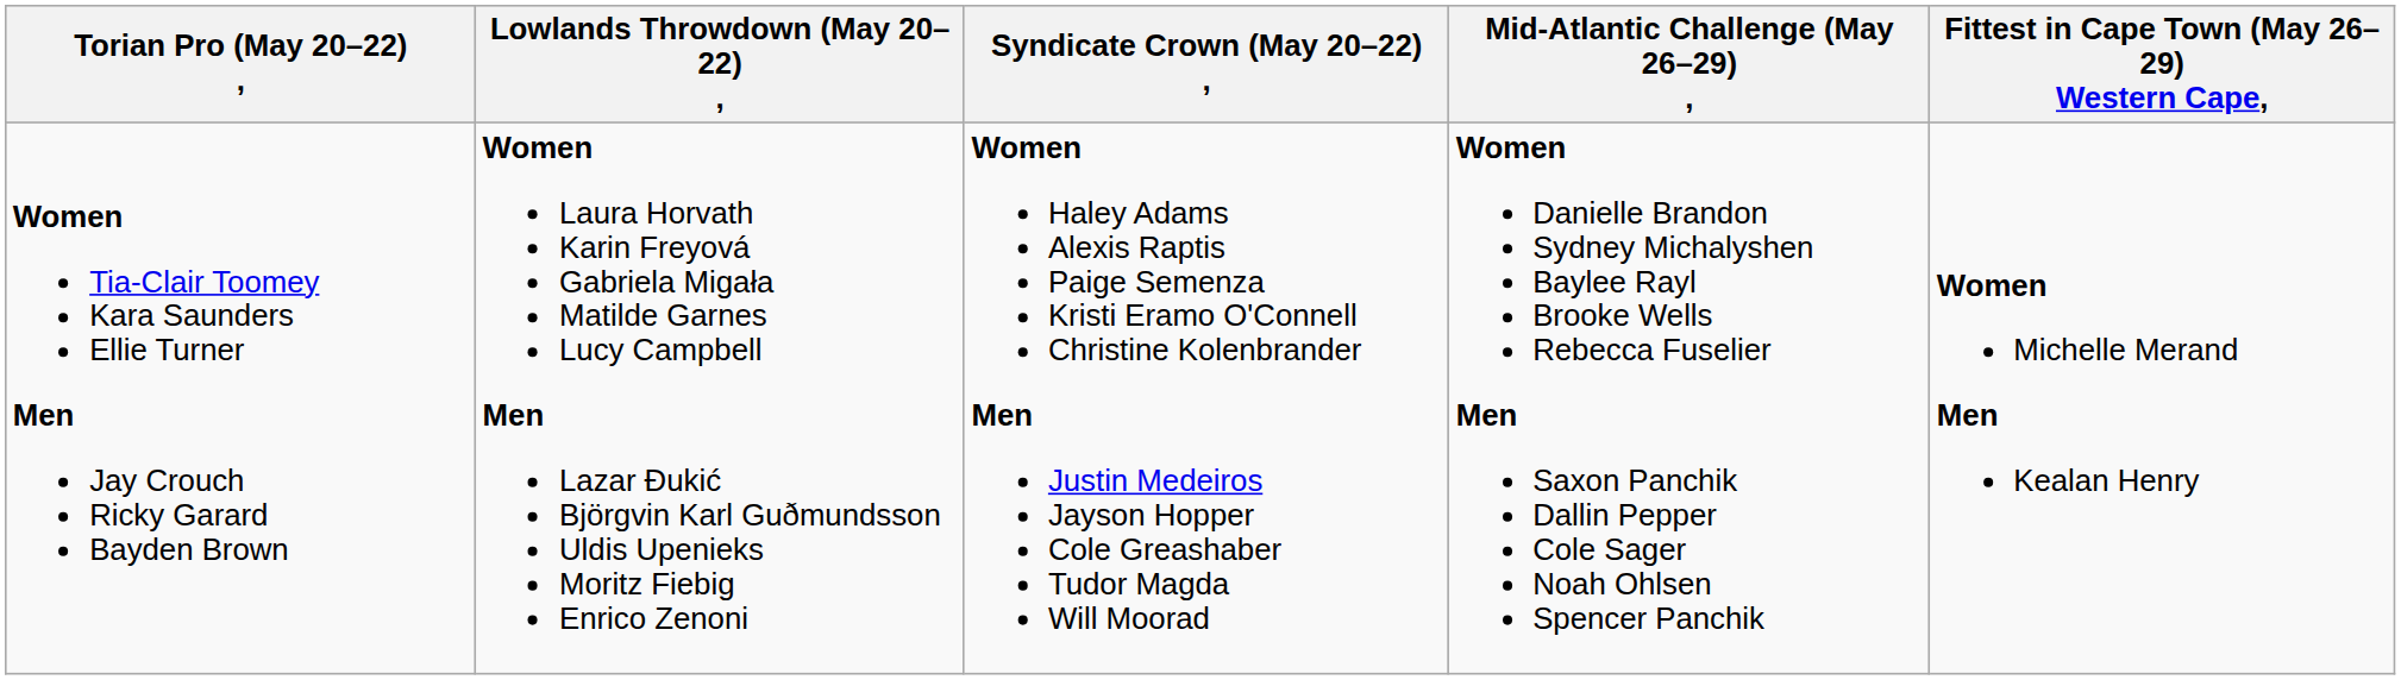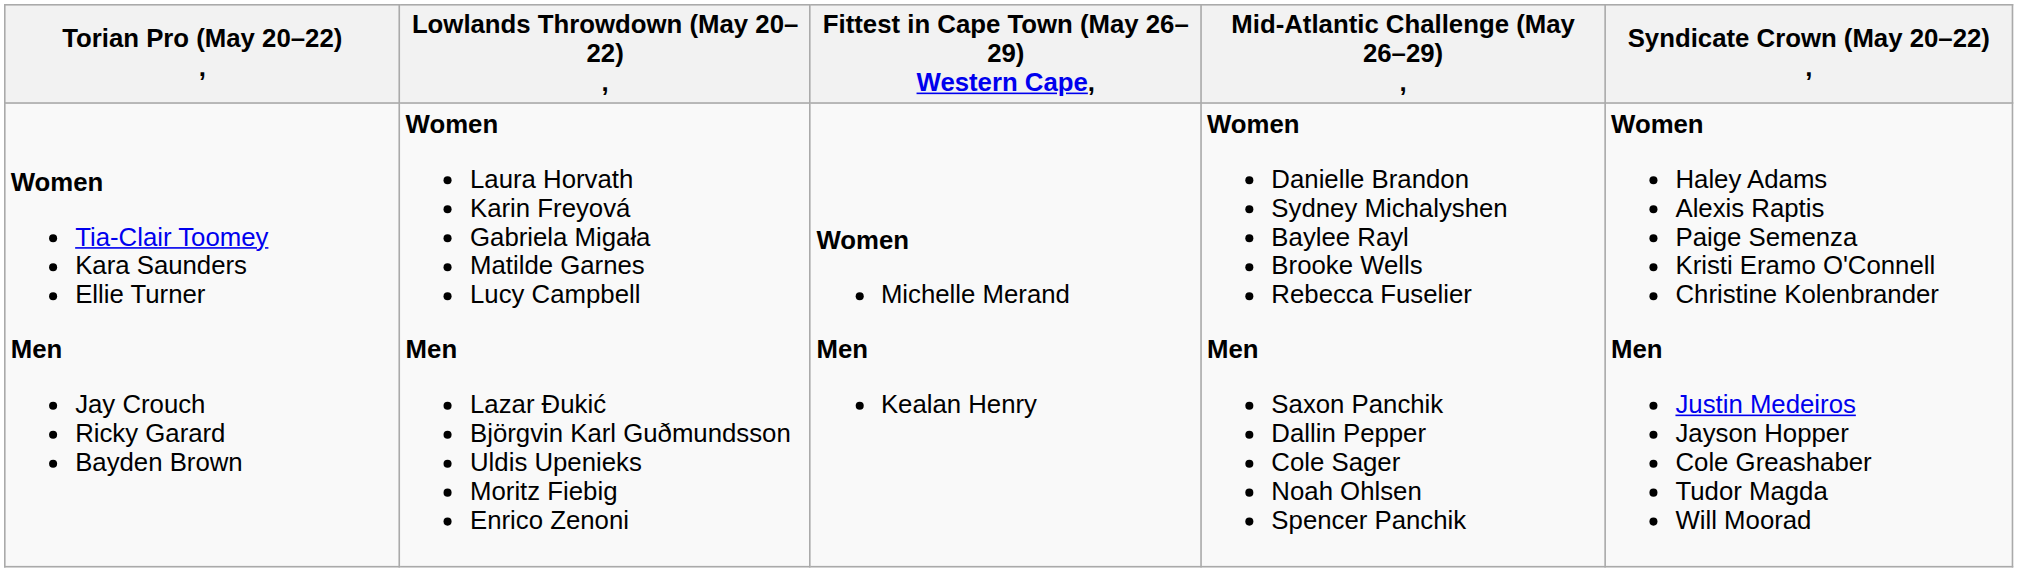columns swapped: Syndicate Crown (May 20–22) , <-> Fittest in Cape Town (May 26–29) Western Cape,
